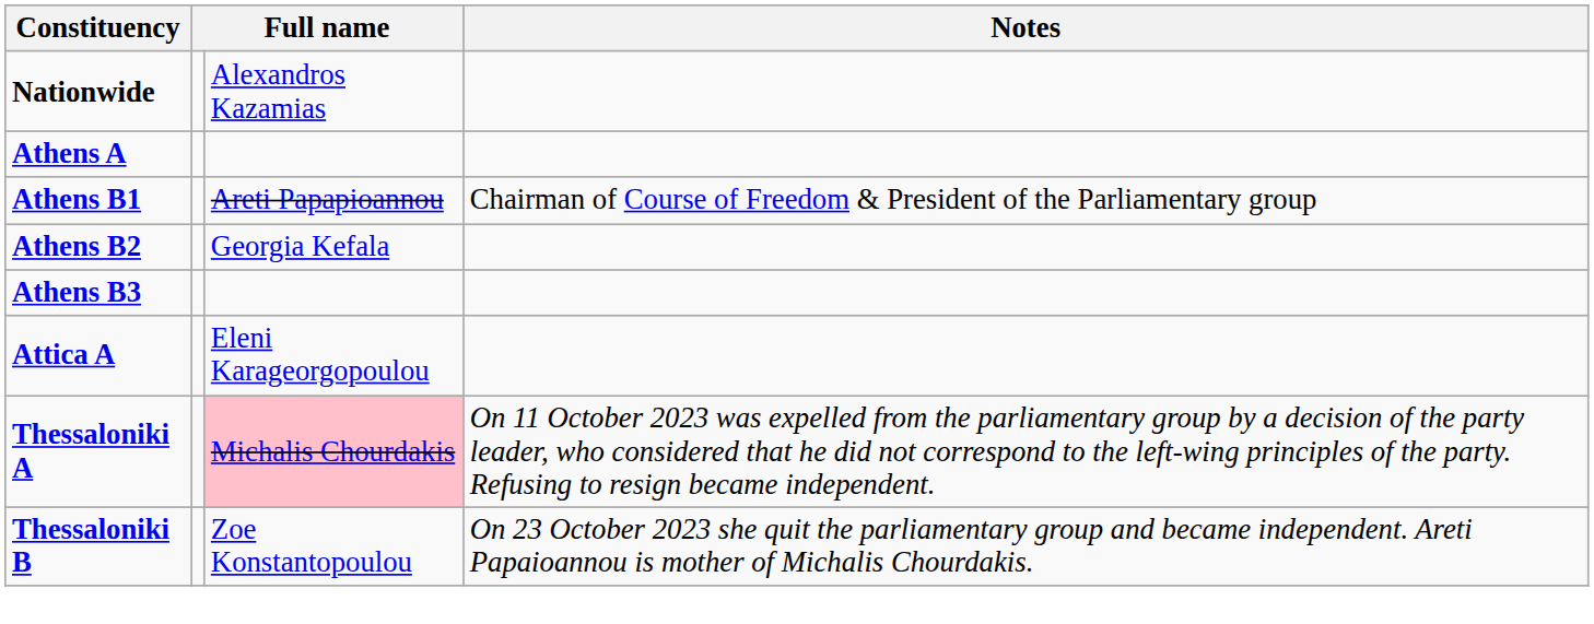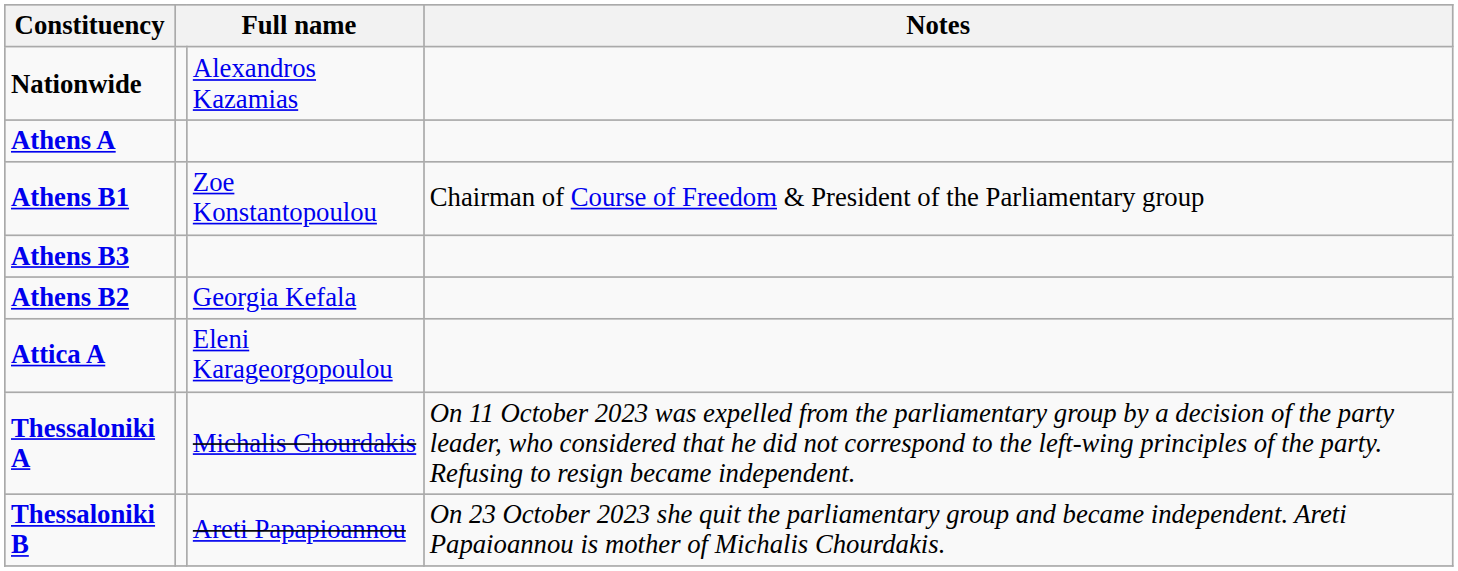Athens B1 | column 3: Areti Papapioannou -> Zoe Konstantopoulou
rows swapped: Athens B2 <-> Athens B3
Thessaloniki A | column 3: pink background -> no background
Thessaloniki B | column 3: Zoe Konstantopoulou -> Areti Papapioannou
